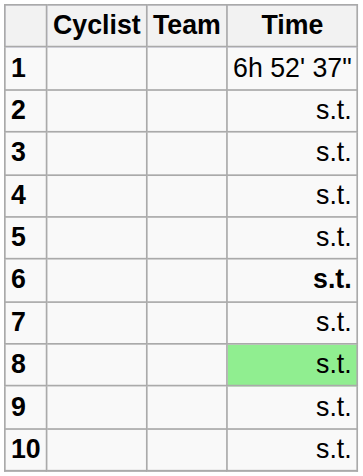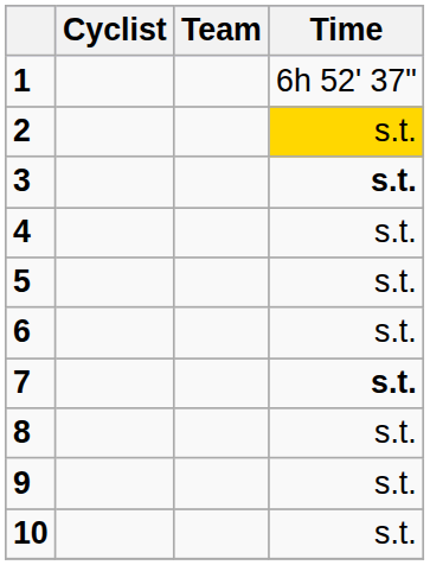2 | Time: no background -> gold background
3 | Time: normal -> bold
6 | Time: bold -> normal
7 | Time: normal -> bold
8 | Time: lightgreen background -> no background
